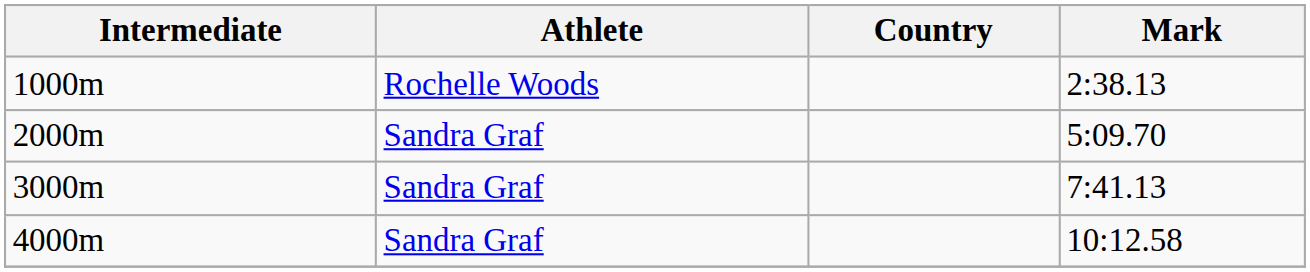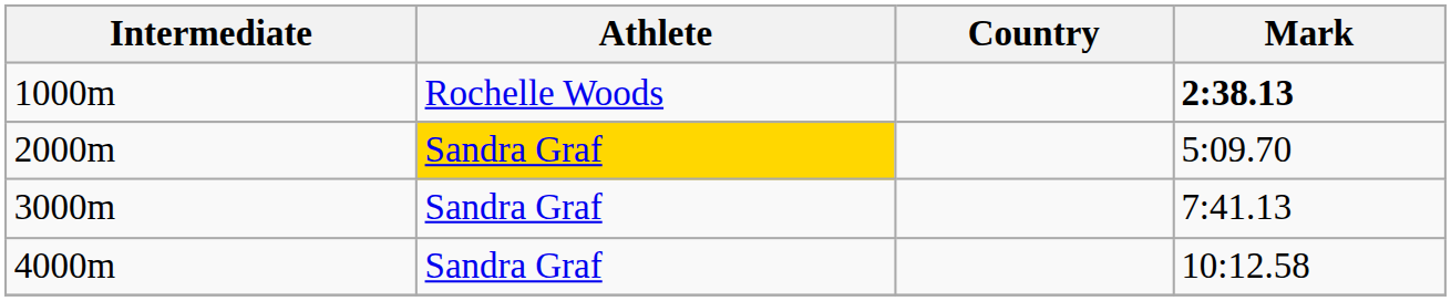1000m | Mark: normal -> bold
2000m | Athlete: no background -> gold background
